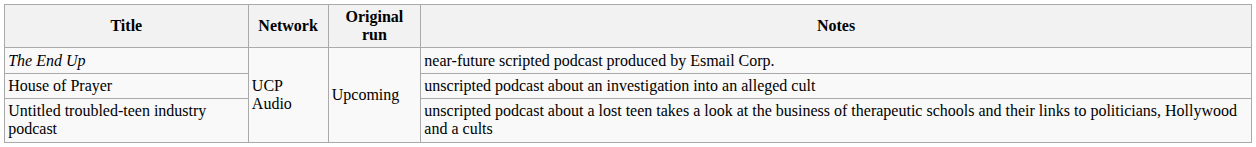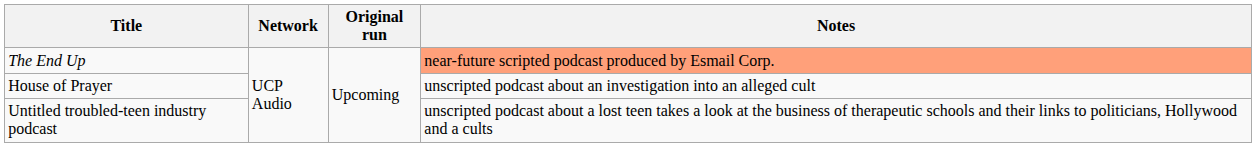The End Up | Notes: no background -> lightsalmon background
